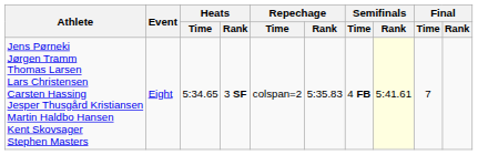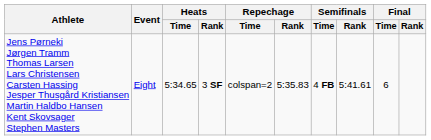row 3 | Semifinals / Rank: lightyellow background -> no background
row 3 | Final / Time: 7 -> 6
